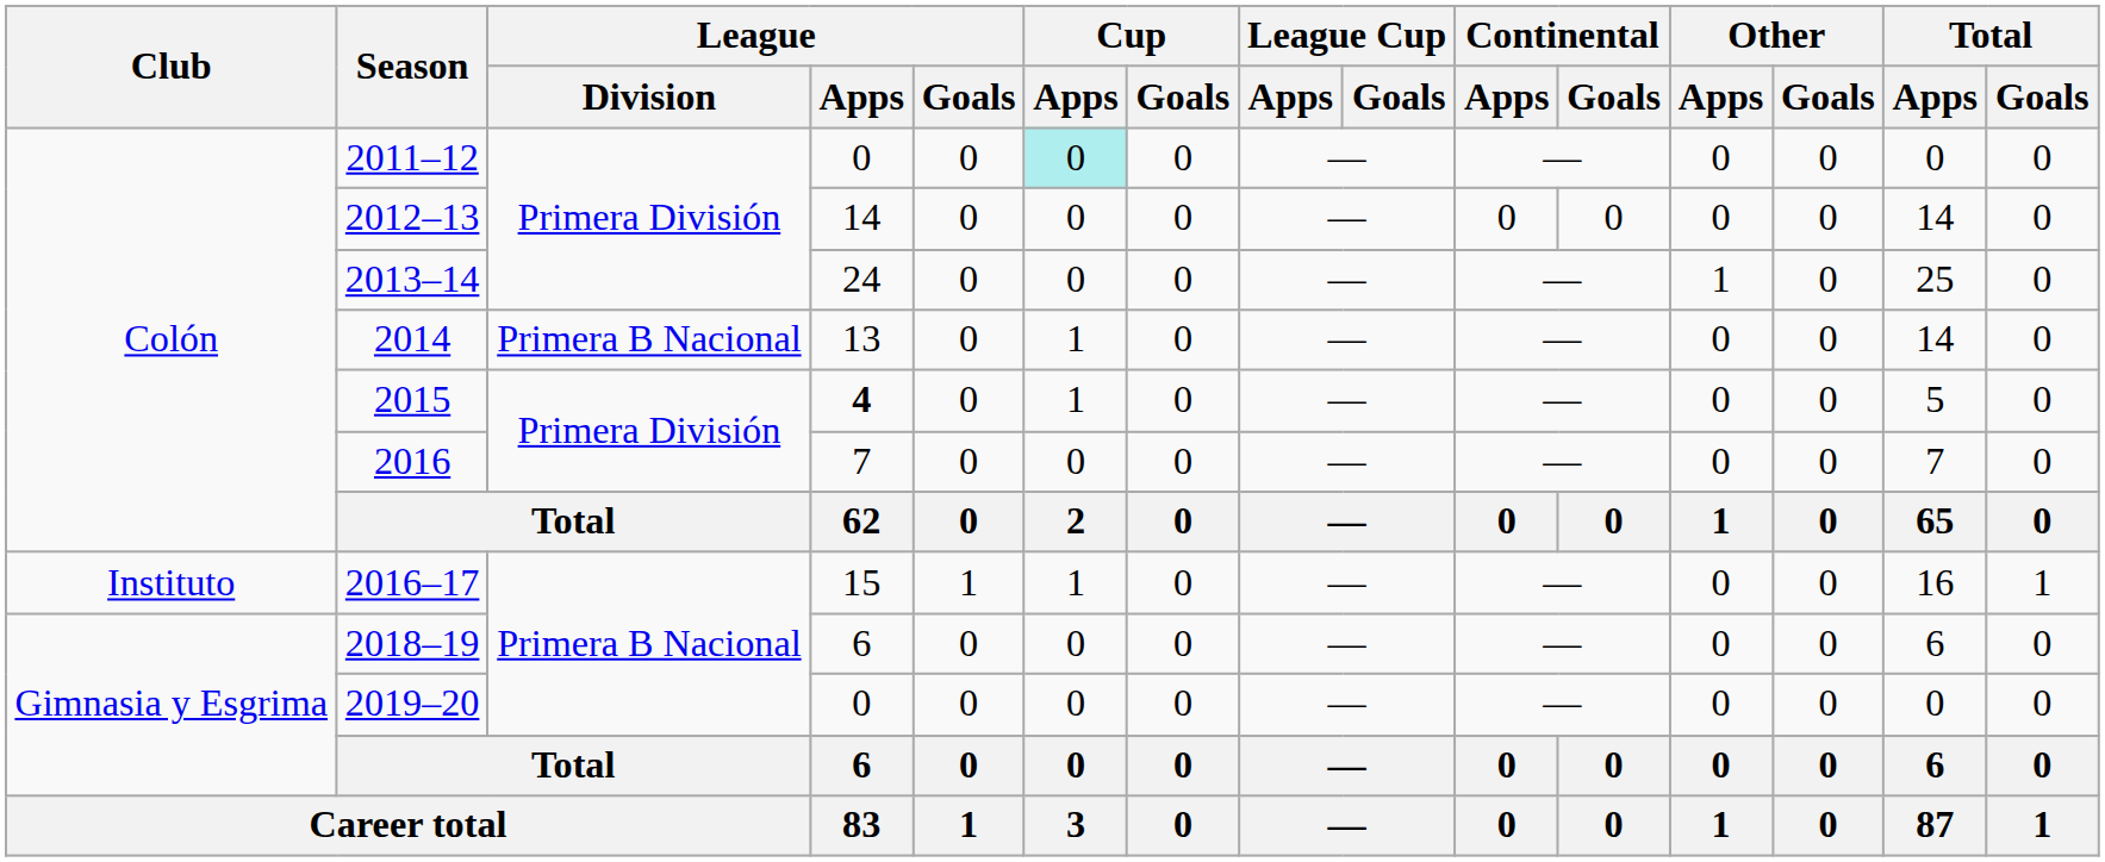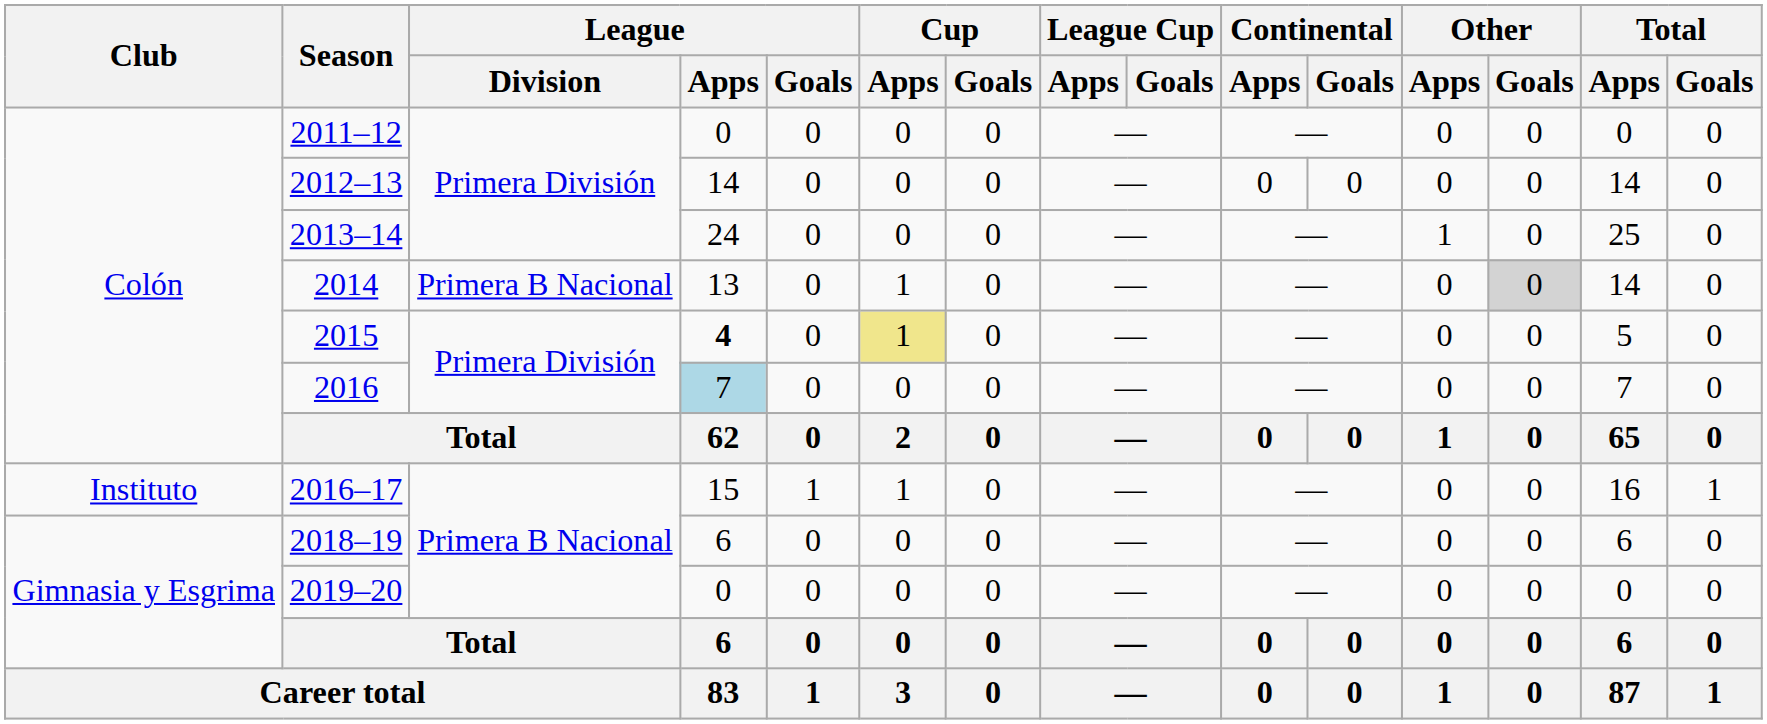2011–12 | Cup / Apps: paleturquoise background -> no background
2014 | Other / Goals: no background -> lightgrey background
2015 | Cup / Apps: no background -> khaki background
2016 | League / Apps: no background -> lightblue background
